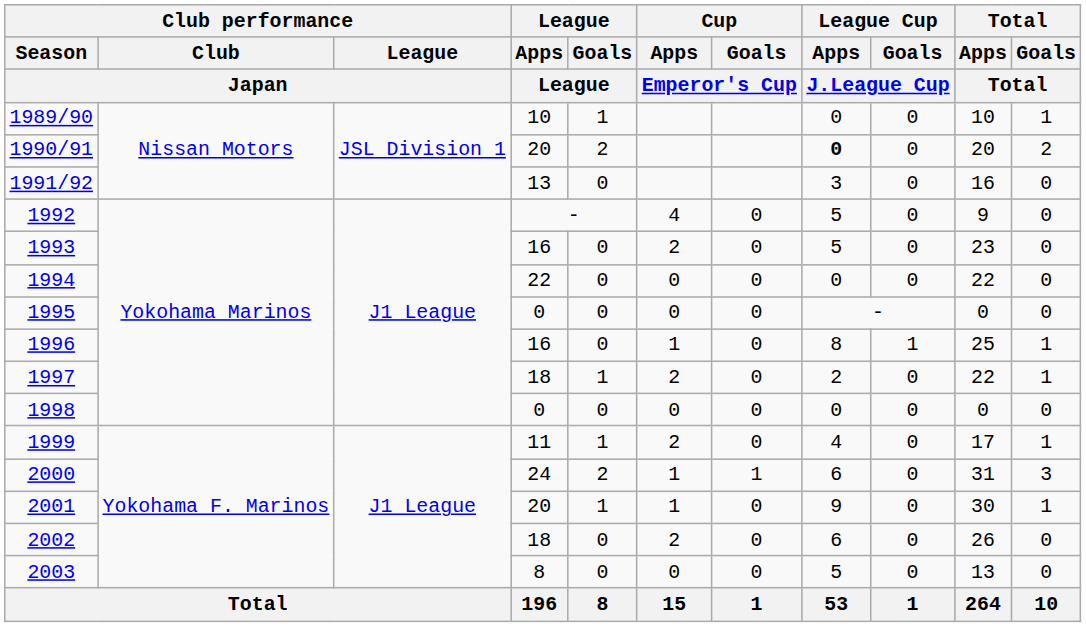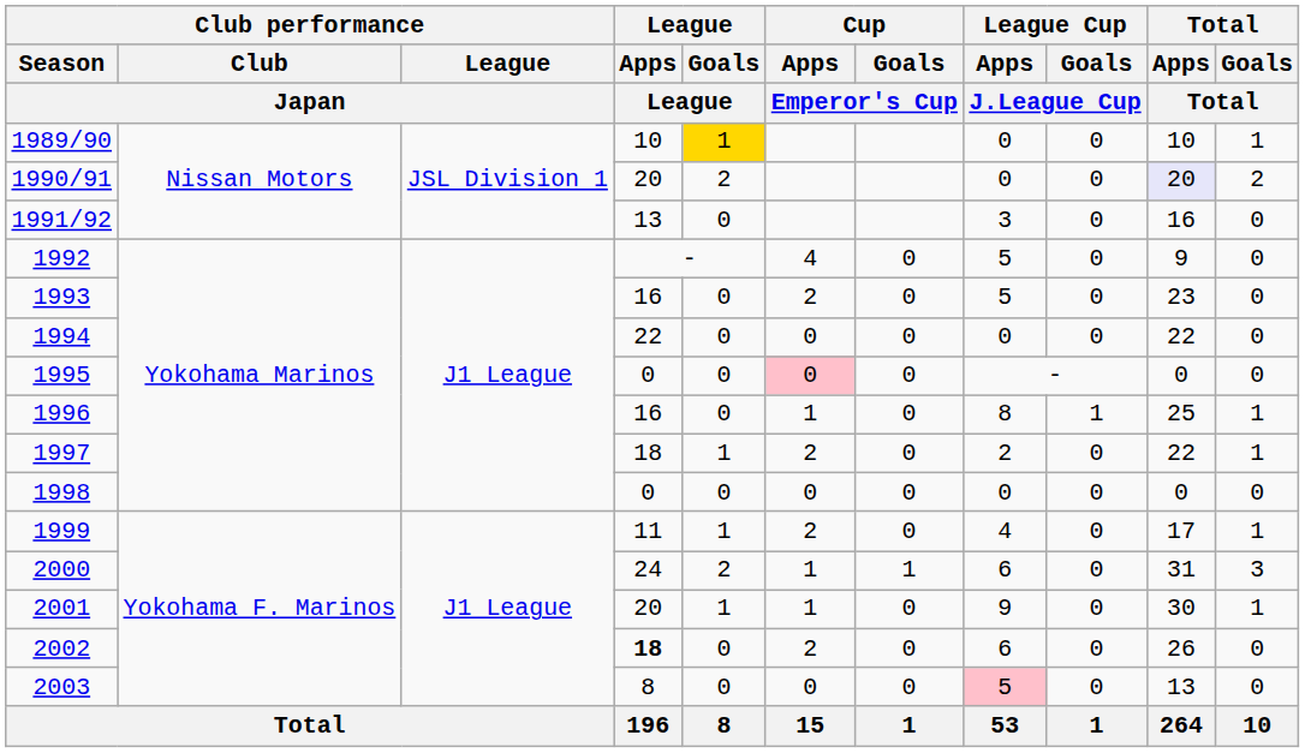1989/90 | League / Goals / League: no background -> gold background
1990/91 | League Cup / Apps / J.League Cup: bold -> normal
1990/91 | Total / Apps / Total: no background -> lavender background
1995 | Cup / Apps / Emperor's Cup: no background -> pink background
2002 | League / Apps / League: normal -> bold
2003 | League Cup / Apps / J.League Cup: no background -> pink background
